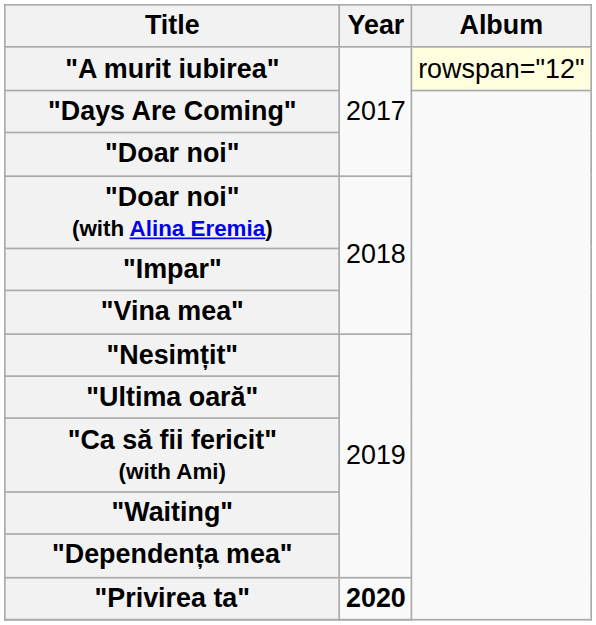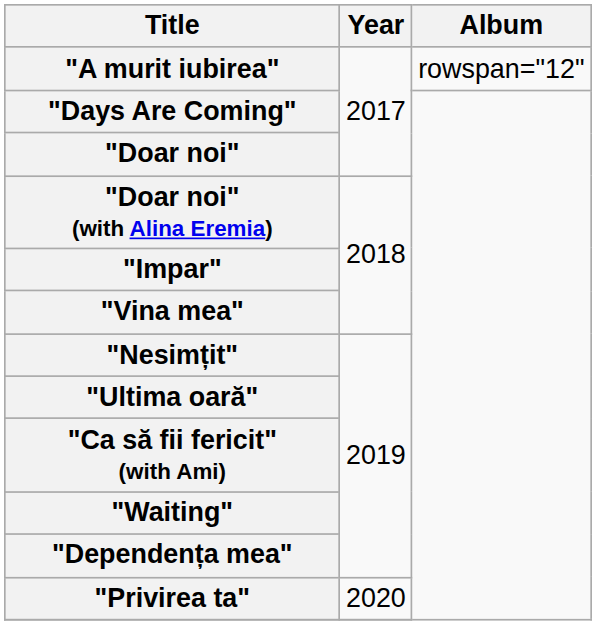"A murit iubirea" | Album: lightyellow background -> no background
"Privirea ta" | Year: bold -> normal
